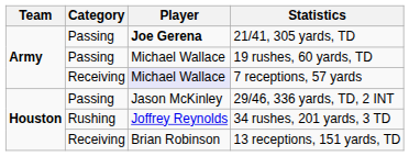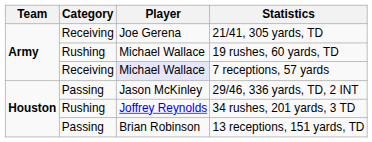21/41, 305 yards, TD | Category: Passing -> Receiving
21/41, 305 yards, TD | Player: bold -> normal
19 rushes, 60 yards, TD | Category: Passing -> Rushing
13 receptions, 151 yards, TD | Category: Receiving -> Passing
